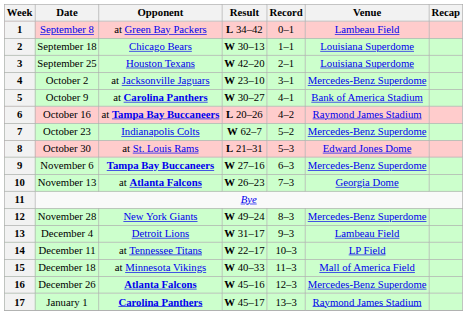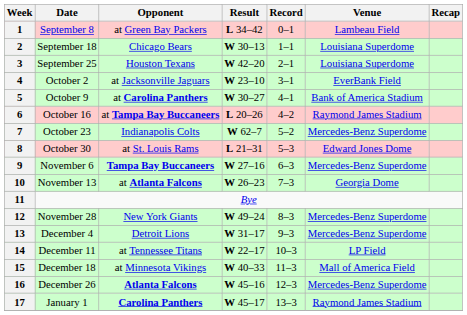4 | Venue: Mercedes-Benz Superdome -> EverBank Field
13 | Venue: Lambeau Field -> Mercedes-Benz Superdome
